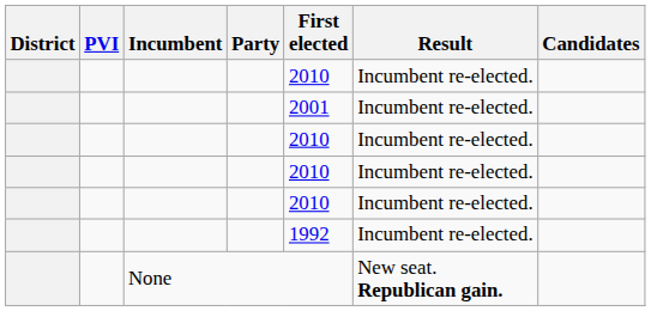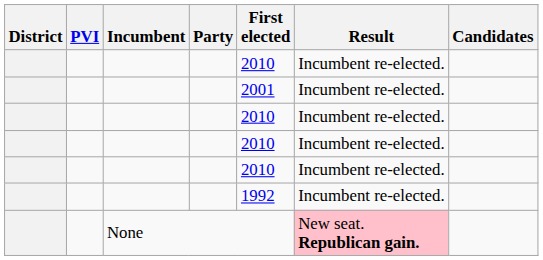None | Result: no background -> pink background
